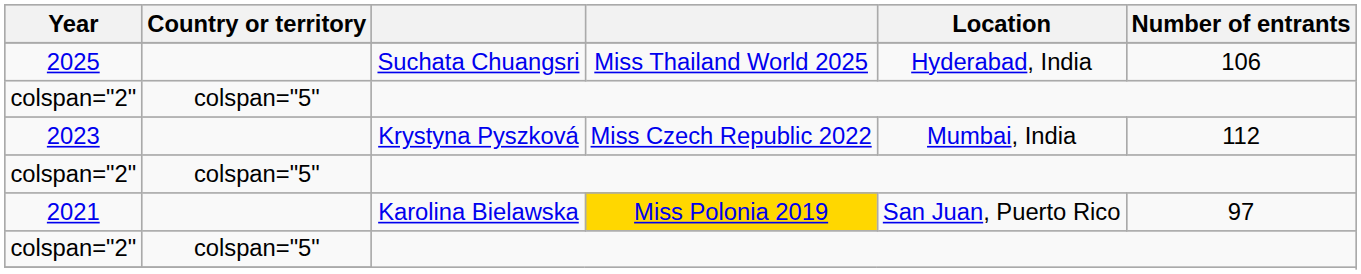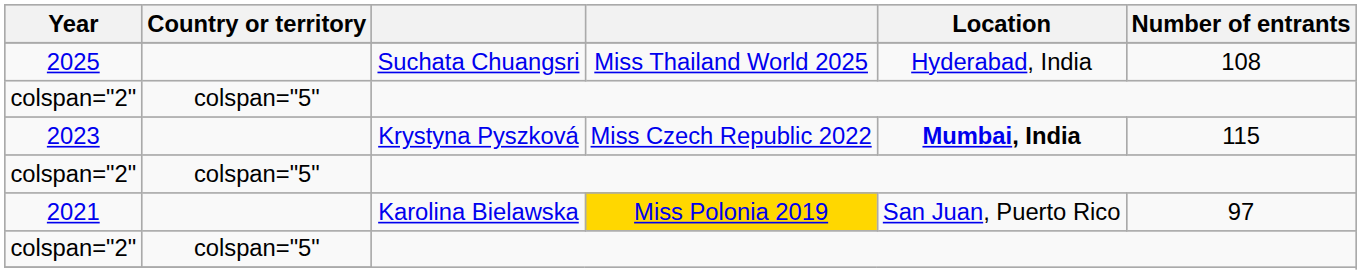2025 | Number of entrants: 106 -> 108
2023 | Location: normal -> bold
2023 | Number of entrants: 112 -> 115
